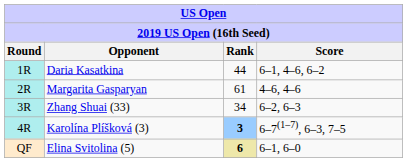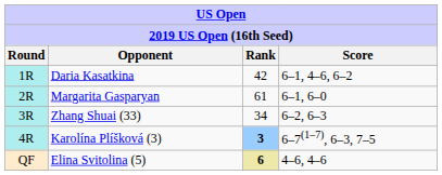Daria Kasatkina | Rank: 44 -> 42
Margarita Gasparyan | Score: 4–6, 4–6 -> 6–1, 6–0
Elina Svitolina (5) | Score: 6–1, 6–0 -> 4–6, 4–6
